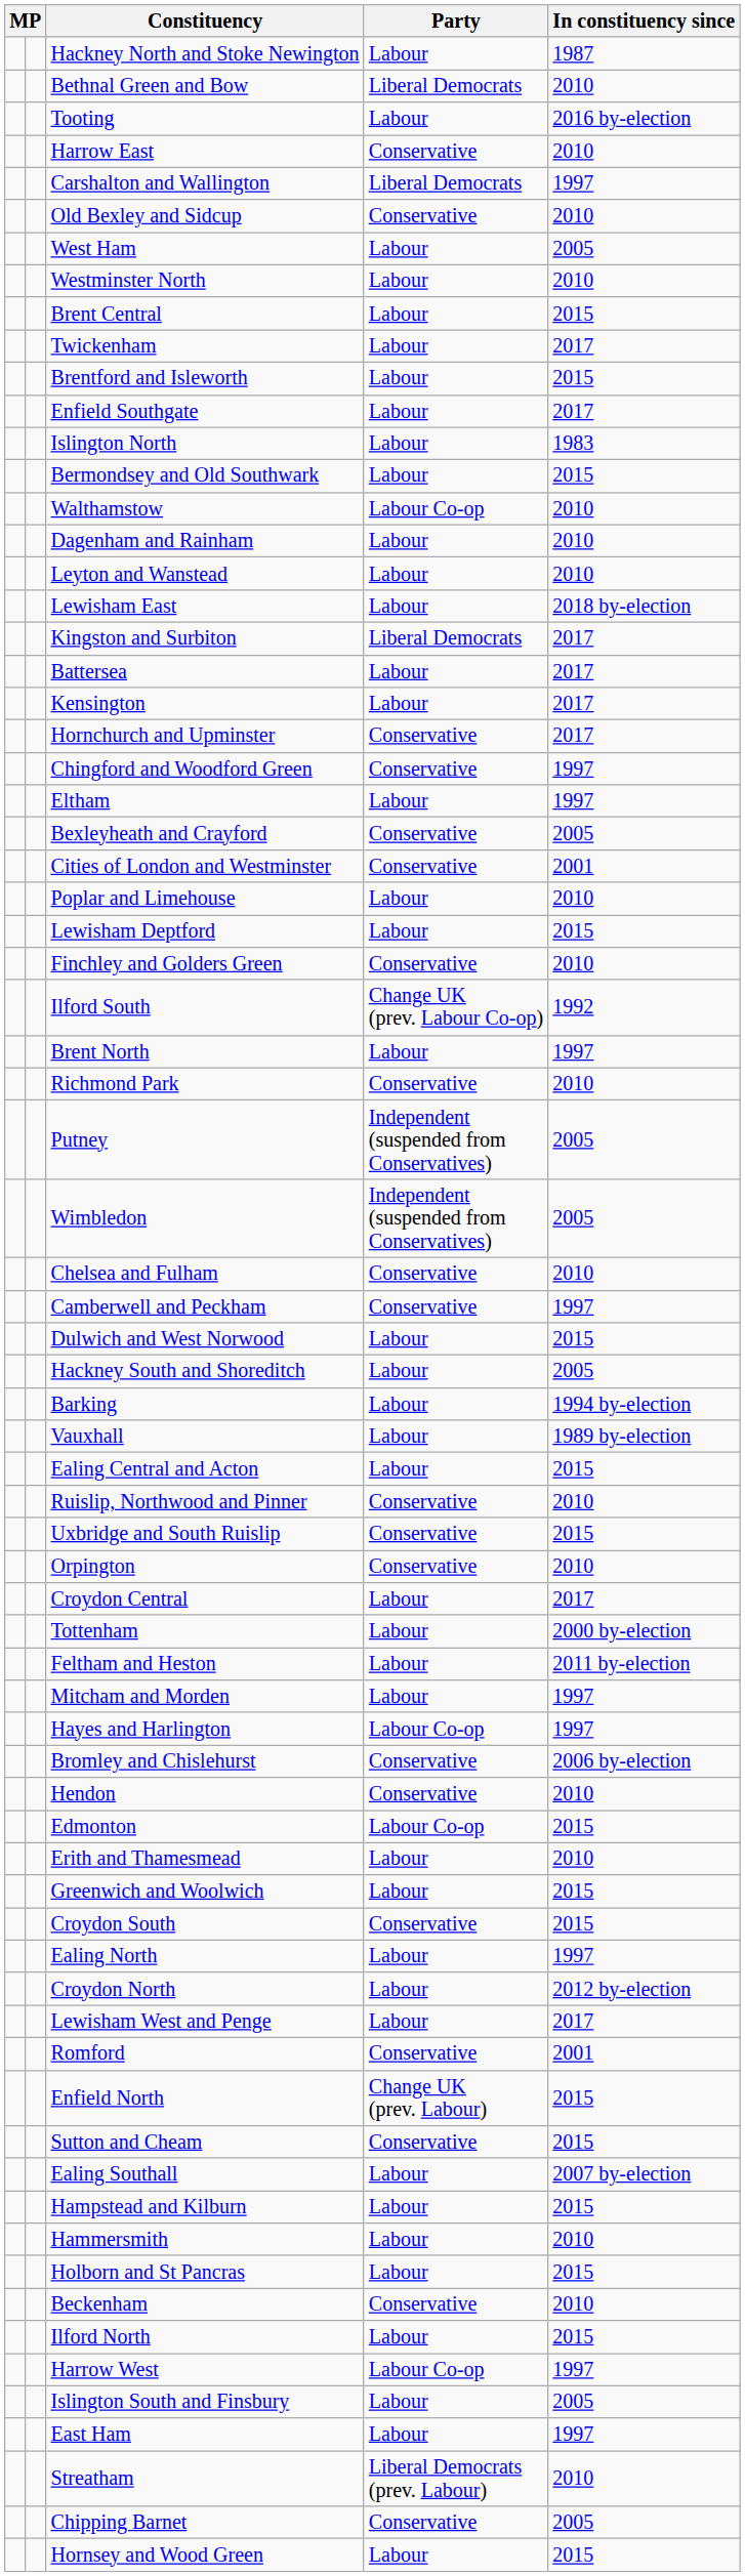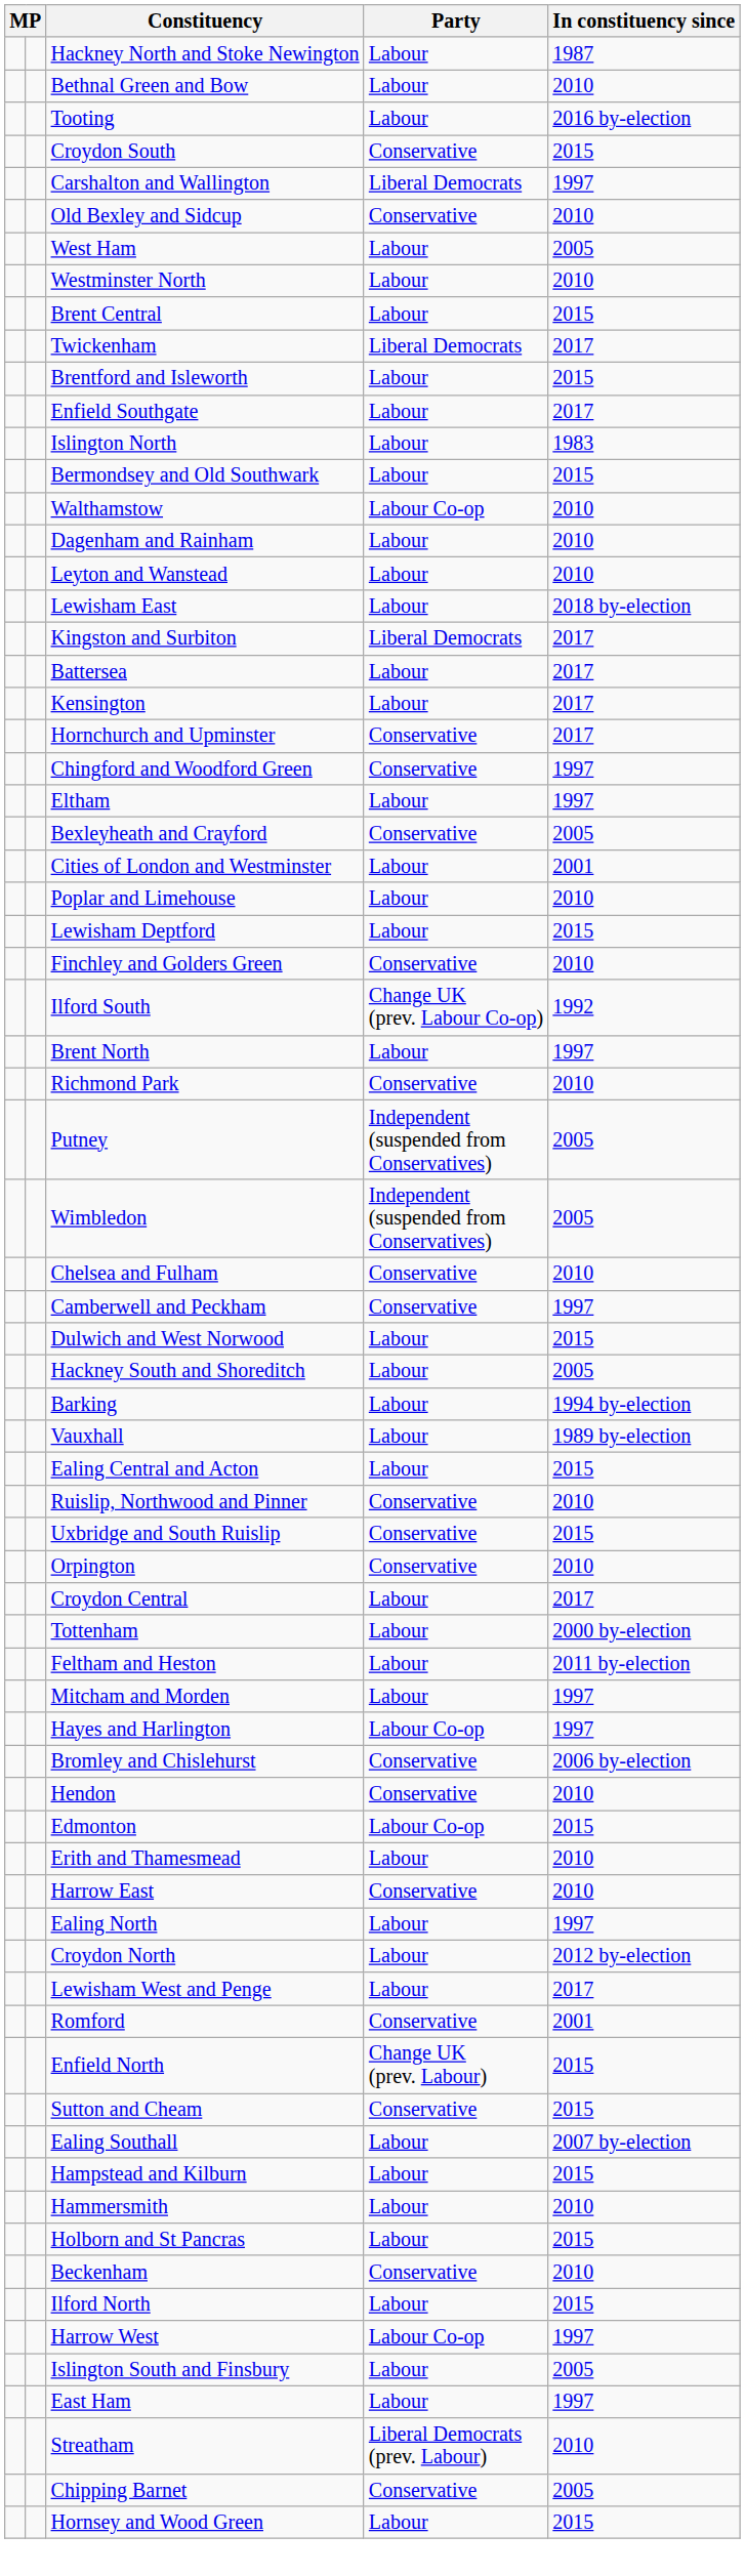Bethnal Green and Bow | Party: Liberal Democrats -> Labour
rows swapped: Harrow East <-> Croydon South
Twickenham | Party: Labour -> Liberal Democrats
Cities of London and Westminster | Party: Conservative -> Labour
- row: Greenwich and Woolwich | Labour | 2015
